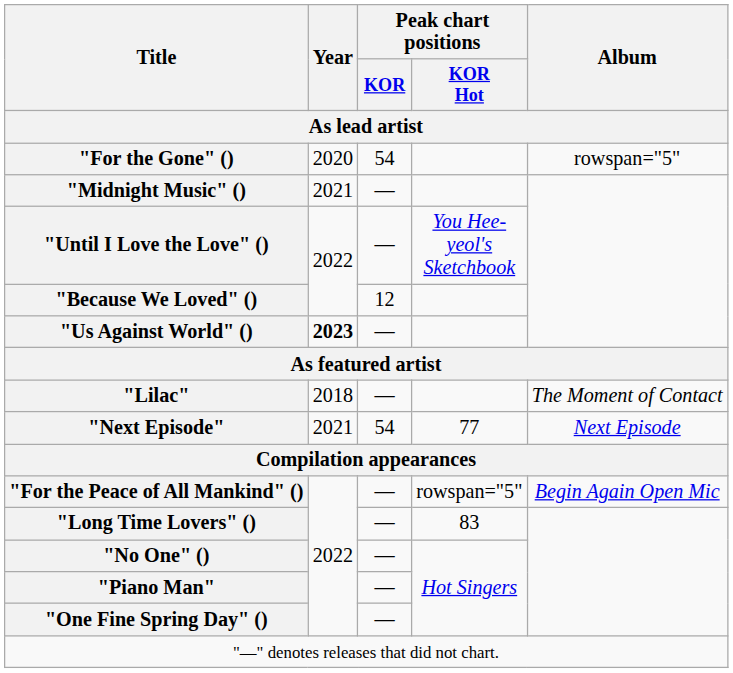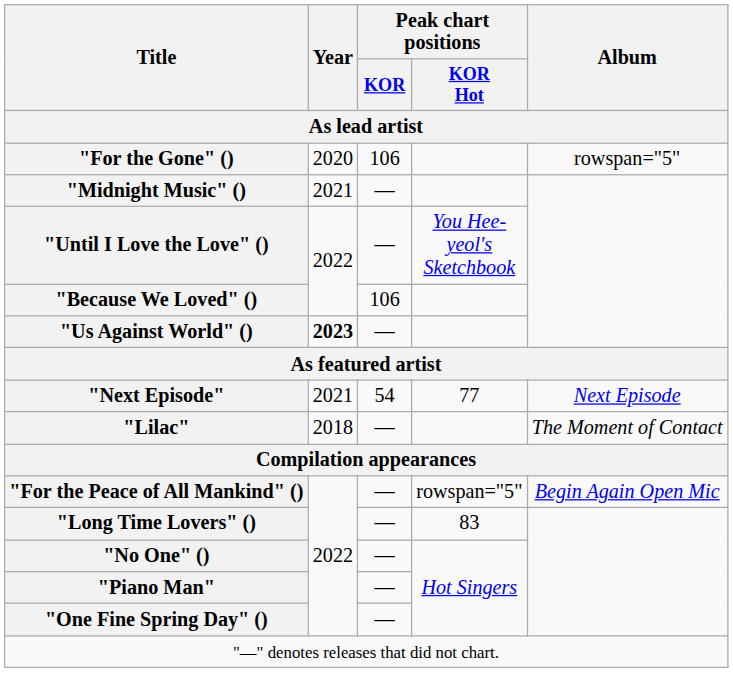"For the Gone" () | Peak chart positions / KOR: 54 -> 106
"Because We Loved" () | Peak chart positions / KOR: 12 -> 106
rows swapped: "Lilac" <-> "Next Episode"
